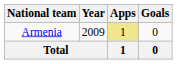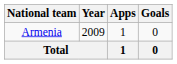Armenia | Apps: khaki background -> no background
